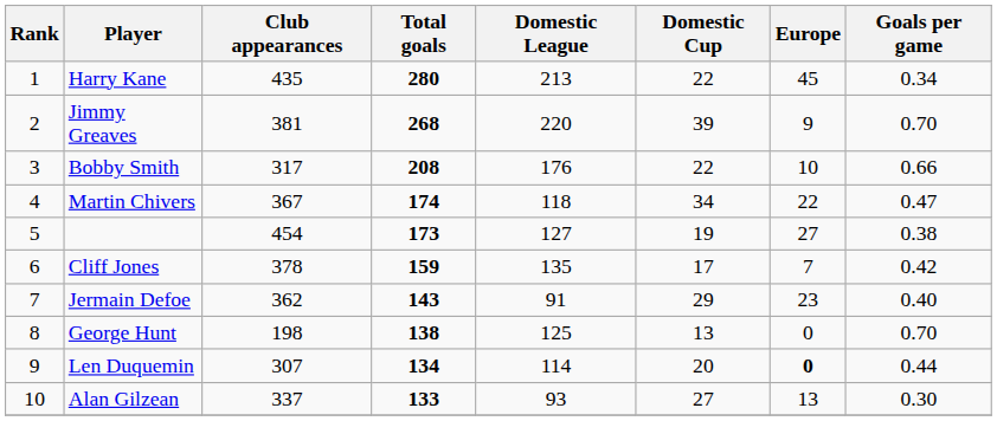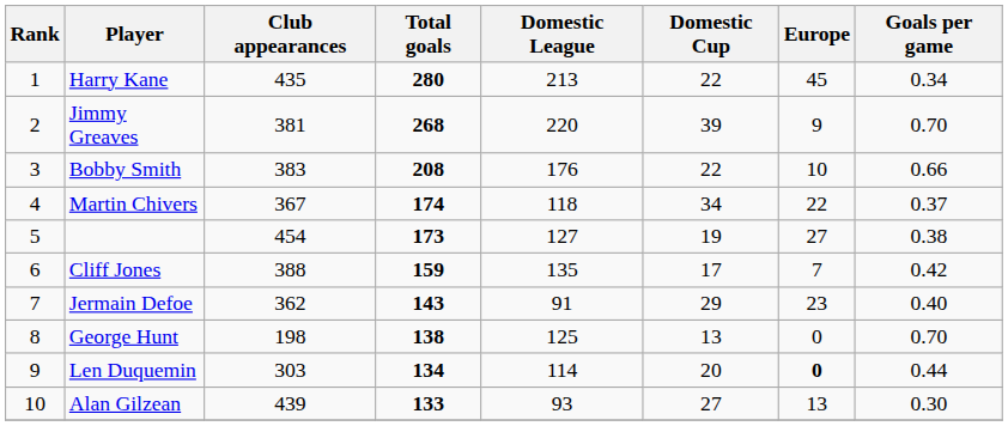Bobby Smith | Club appearances: 317 -> 383
Martin Chivers | Goals per game: 0.47 -> 0.37
Cliff Jones | Club appearances: 378 -> 388
Len Duquemin | Club appearances: 307 -> 303
Alan Gilzean | Club appearances: 337 -> 439
